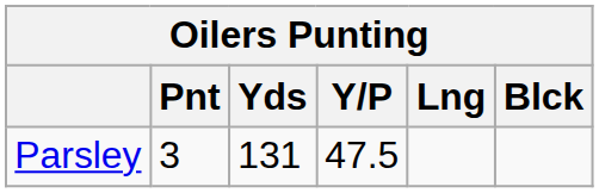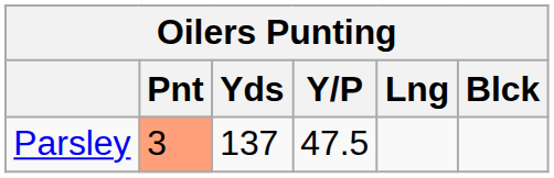Parsley | Pnt: no background -> lightsalmon background
Parsley | Yds: 131 -> 137
